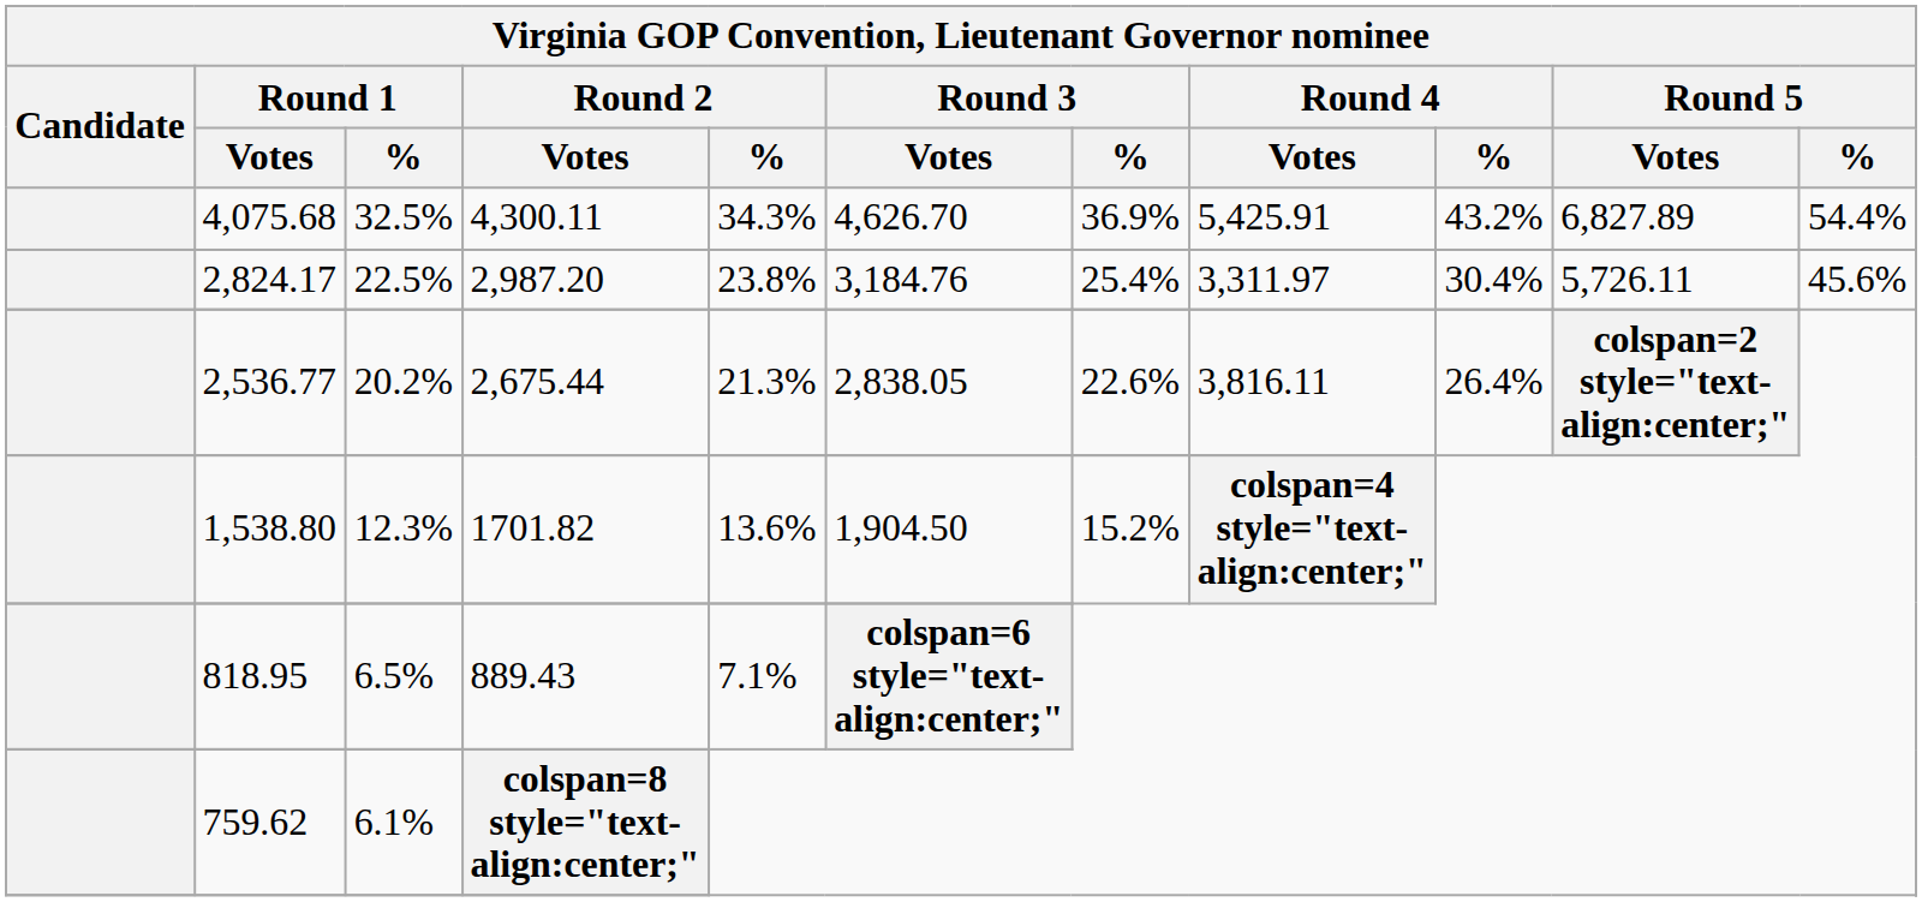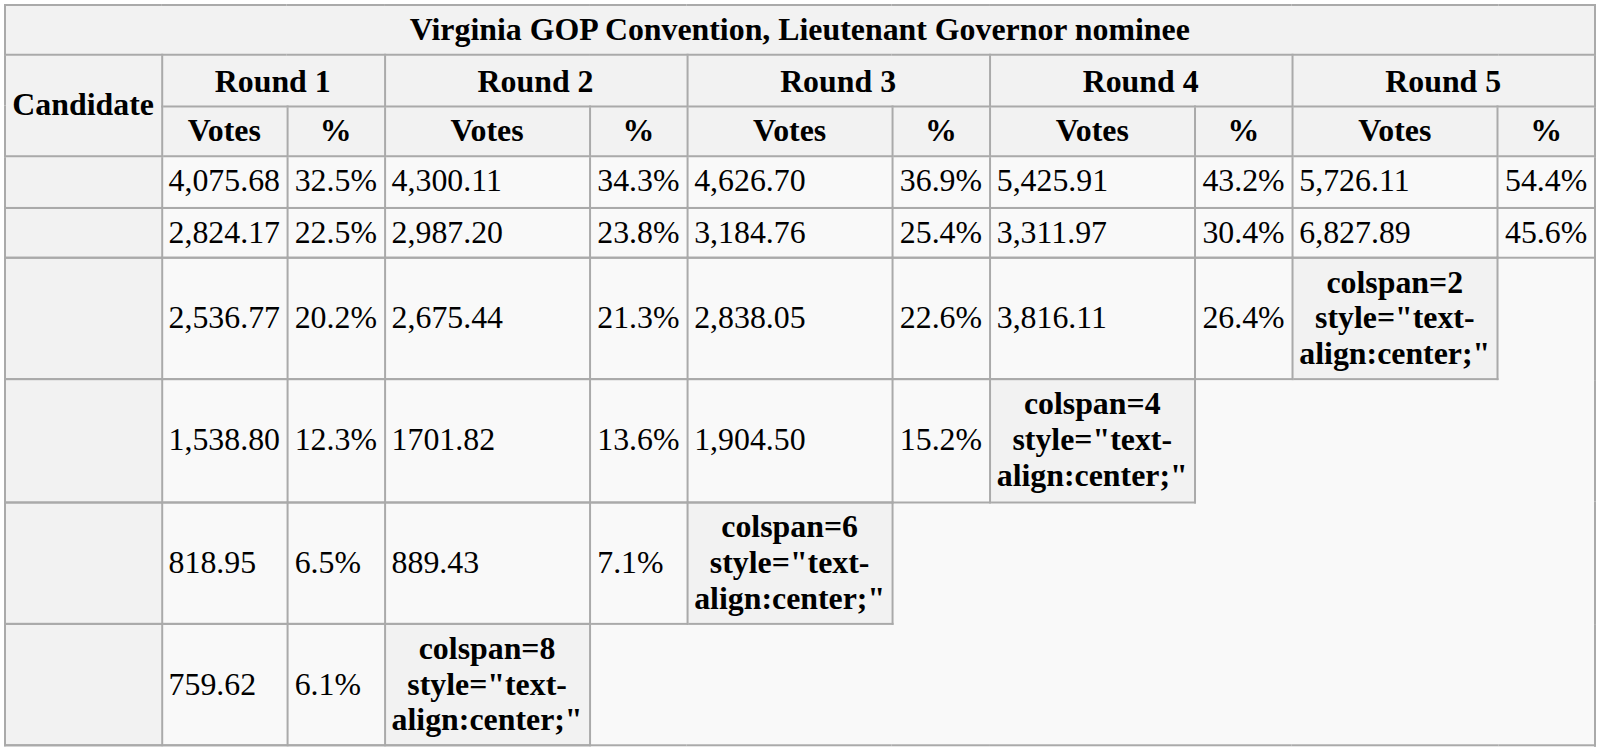4,075.68 | Round 5 / Votes: 6,827.89 -> 5,726.11
2,824.17 | Round 5 / Votes: 5,726.11 -> 6,827.89
